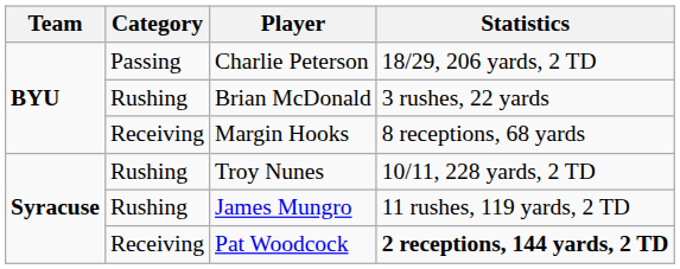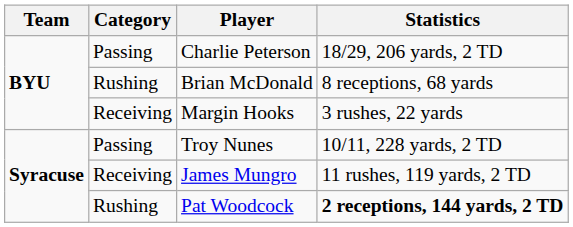Brian McDonald | Statistics: 3 rushes, 22 yards -> 8 receptions, 68 yards
Margin Hooks | Statistics: 8 receptions, 68 yards -> 3 rushes, 22 yards
Troy Nunes | Category: Rushing -> Passing
James Mungro | Category: Rushing -> Receiving
Pat Woodcock | Category: Receiving -> Rushing
